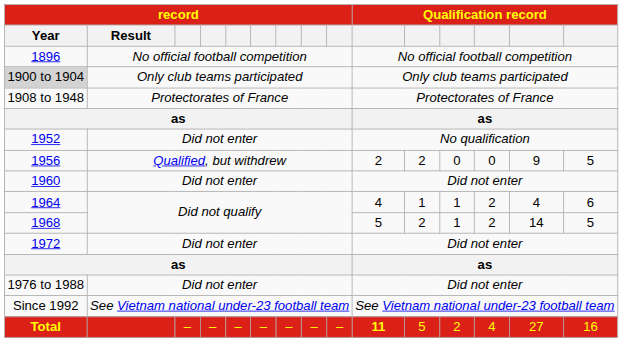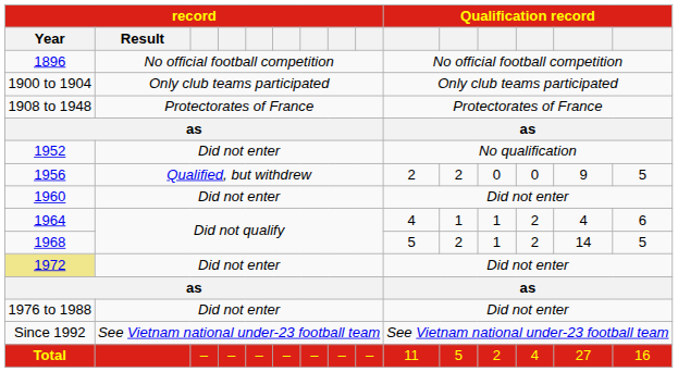1900 to 1904 | record / Year: lightgrey background -> no background
1972 | record / Year: no background -> khaki background
Total | column 10: bold -> normal
